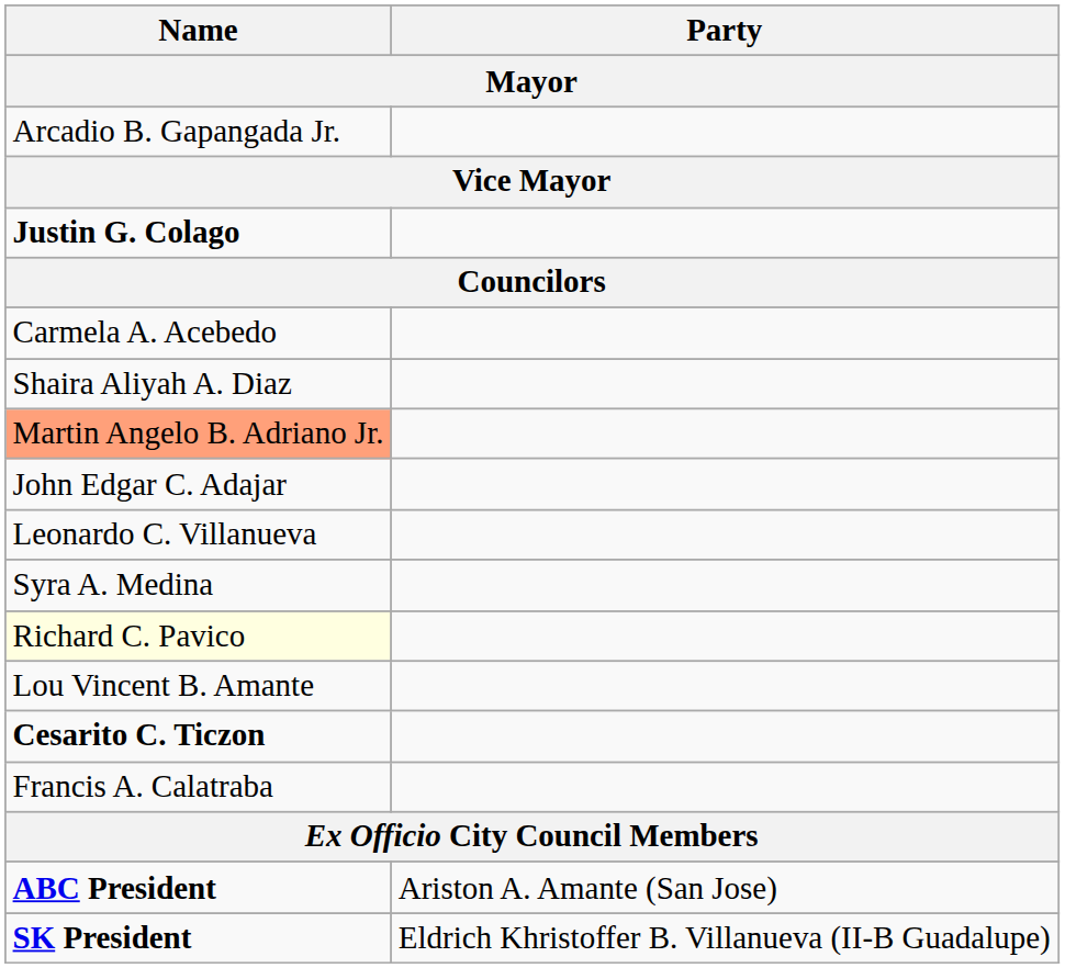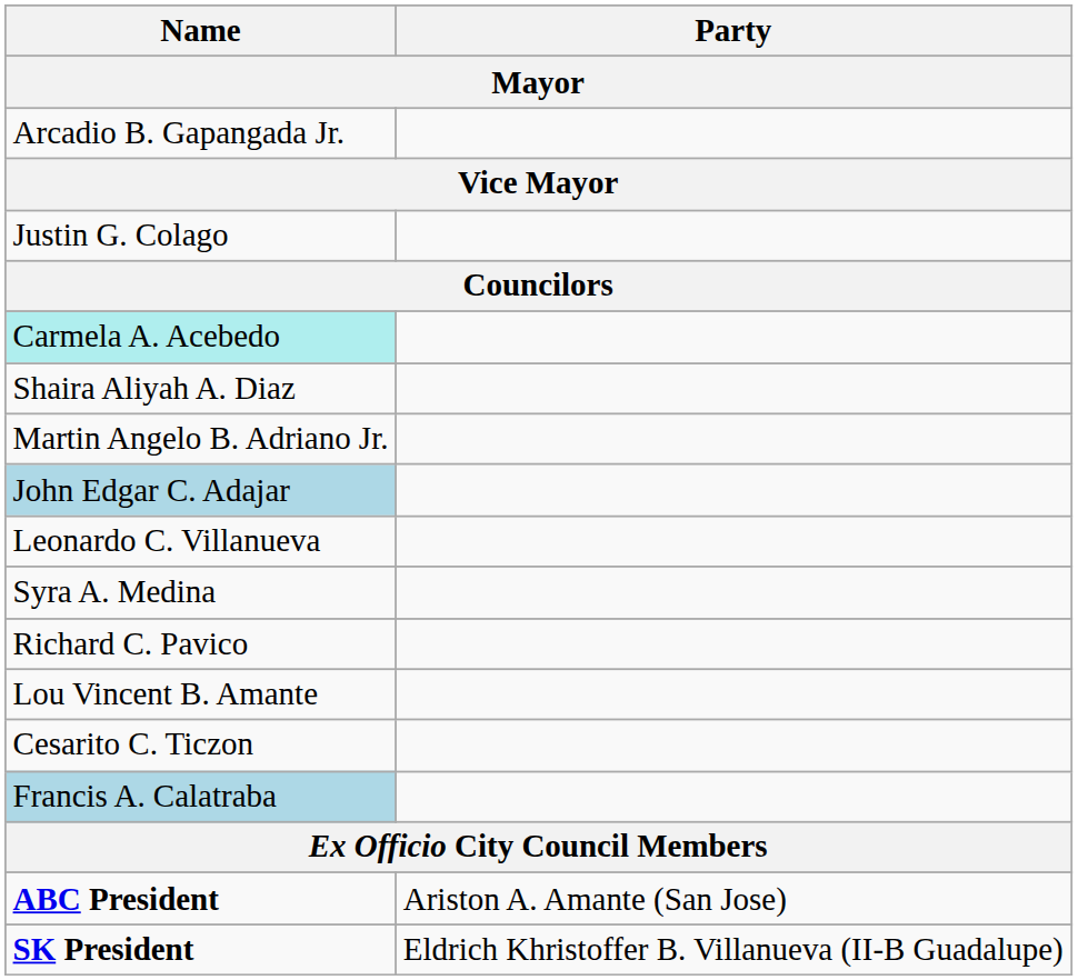Justin G. Colago | Name / Mayor: bold -> normal
Carmela A. Acebedo | Name / Mayor: no background -> paleturquoise background
Martin Angelo B. Adriano Jr. | Name / Mayor: lightsalmon background -> no background
John Edgar C. Adajar | Name / Mayor: no background -> lightblue background
Richard C. Pavico | Name / Mayor: lightyellow background -> no background
Cesarito C. Ticzon | Name / Mayor: bold -> normal
Francis A. Calatraba | Name / Mayor: no background -> lightblue background
